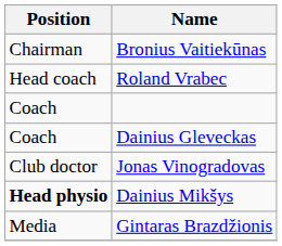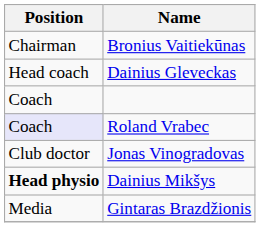row 3 | Name: Roland Vrabec -> Dainius Gleveckas
row 5 | Position: no background -> lavender background
row 5 | Name: Dainius Gleveckas -> Roland Vrabec
